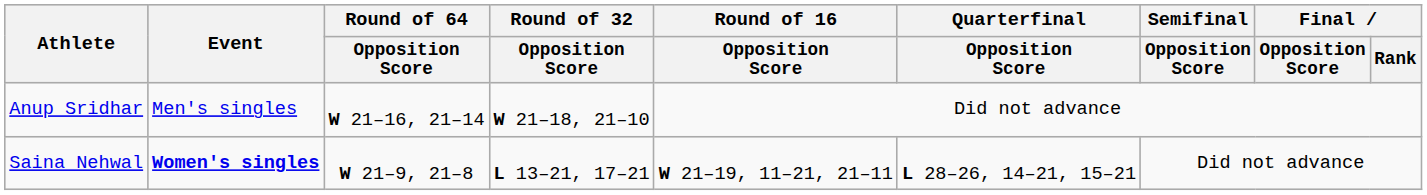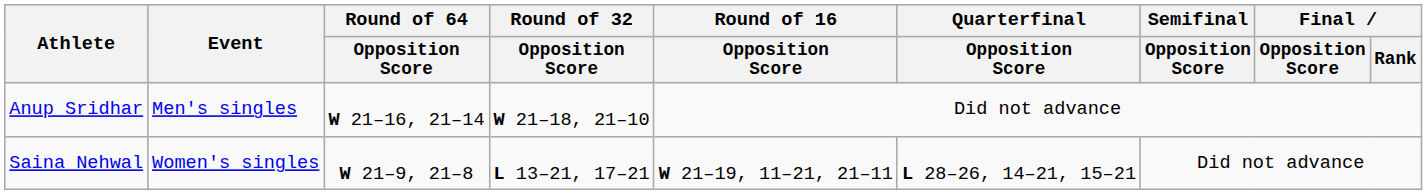Saina Nehwal | Event: bold -> normal
